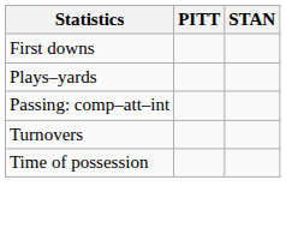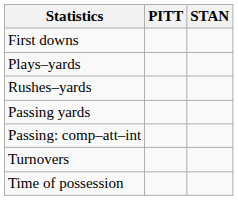+ row: Rushes–yards
+ row: Passing yards
